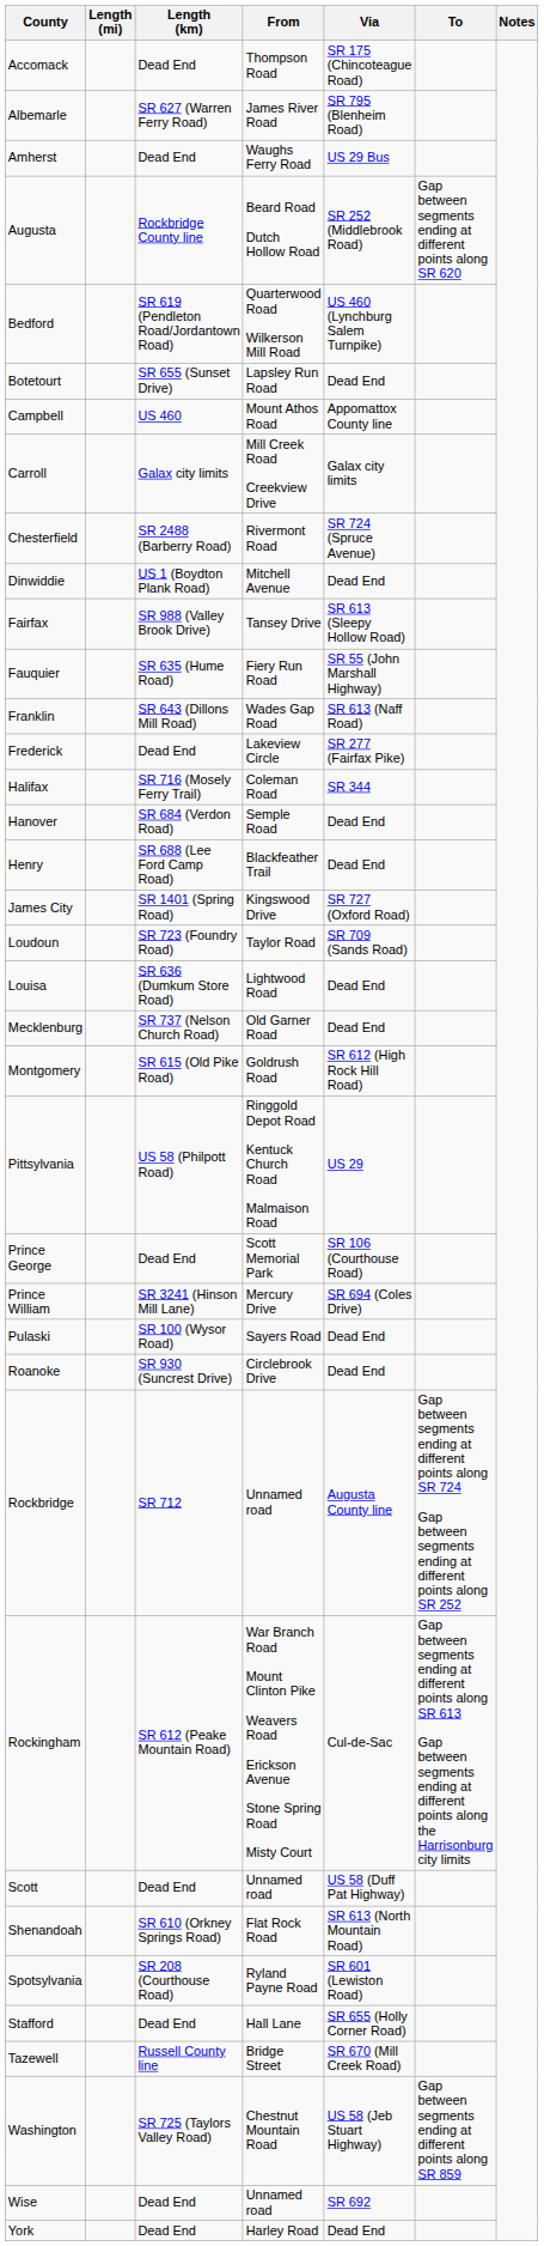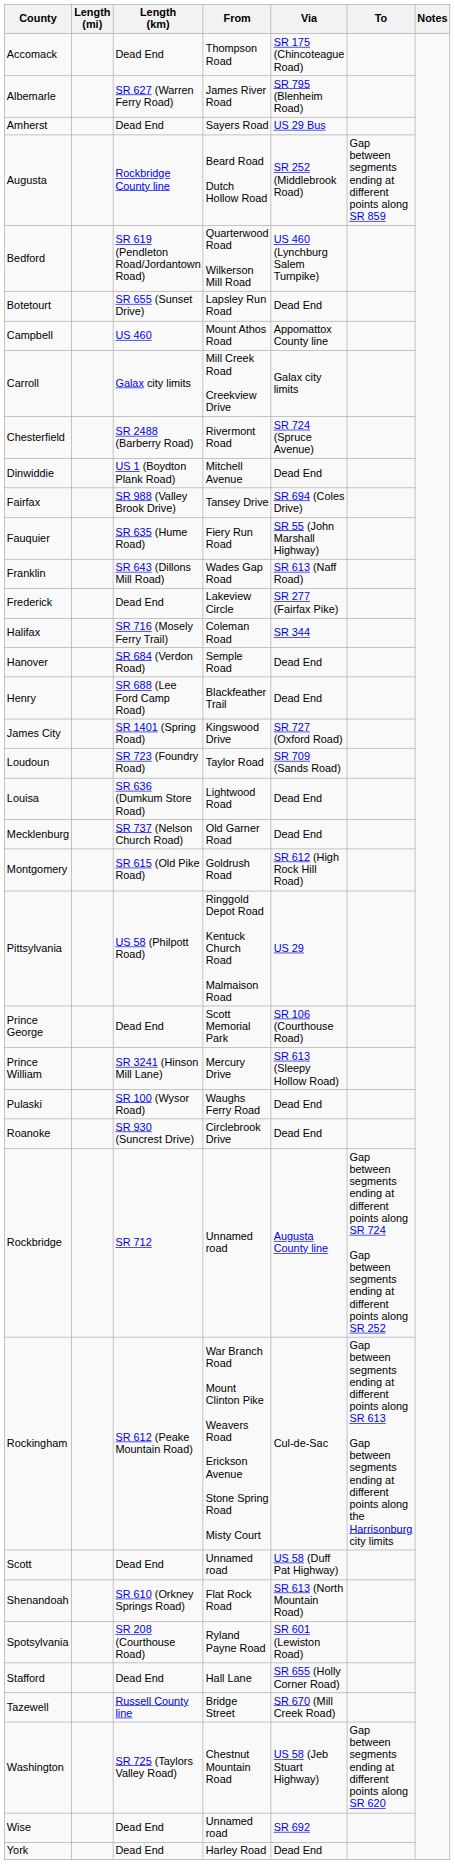Amherst | From: Waughs Ferry Road -> Sayers Road
Augusta | To: Gap between segments ending at different points along SR 620 -> Gap between segments ending at different points along SR 859
Fairfax | Via: SR 613 (Sleepy Hollow Road) -> SR 694 (Coles Drive)
Prince William | Via: SR 694 (Coles Drive) -> SR 613 (Sleepy Hollow Road)
Pulaski | From: Sayers Road -> Waughs Ferry Road
Washington | To: Gap between segments ending at different points along SR 859 -> Gap between segments ending at different points along SR 620
